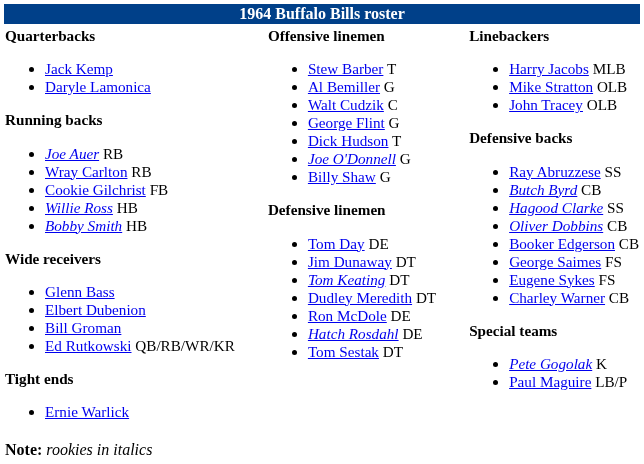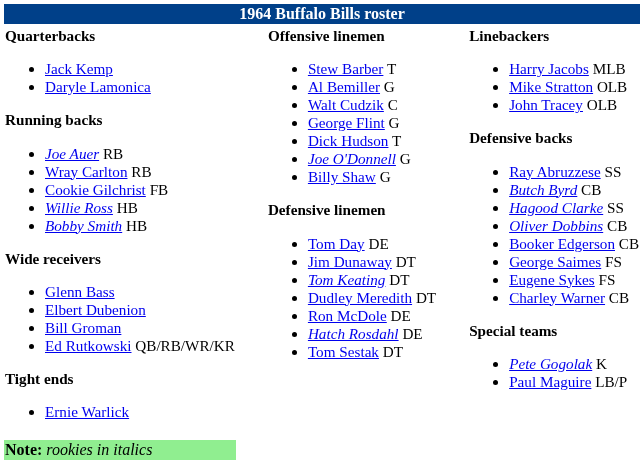Note: rookies in italics | column 1: no background -> lightgreen background
